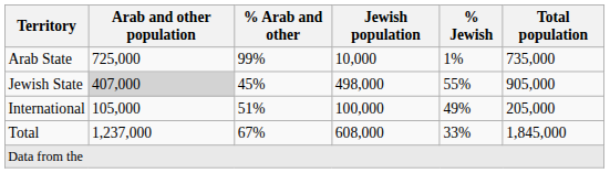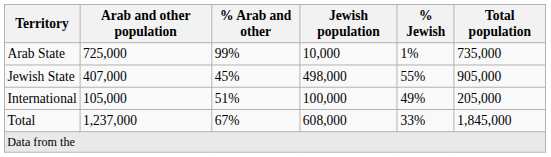Jewish State | Arab and other population: lightgrey background -> no background
